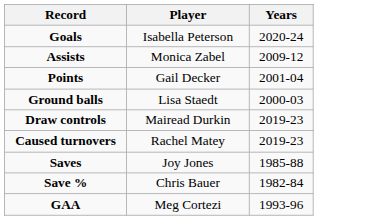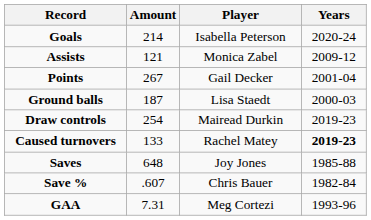+ column: Amount | 214 | 121 | 267 | 187 | 254 | 133 | 648 | .607 | 7.31
Caused turnovers | Years: normal -> bold
